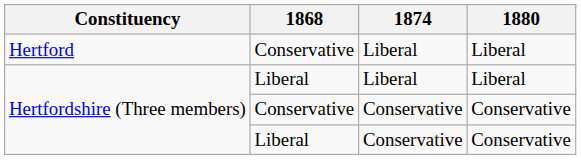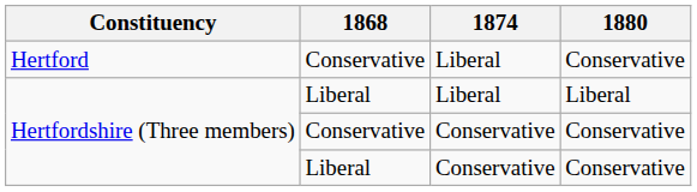Hertford | 1880: Liberal -> Conservative
